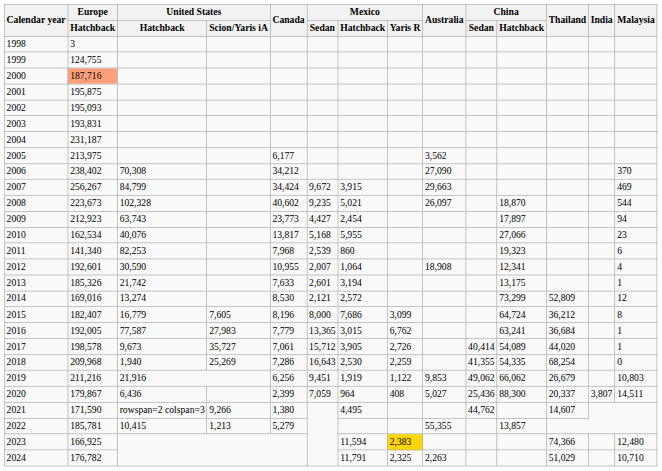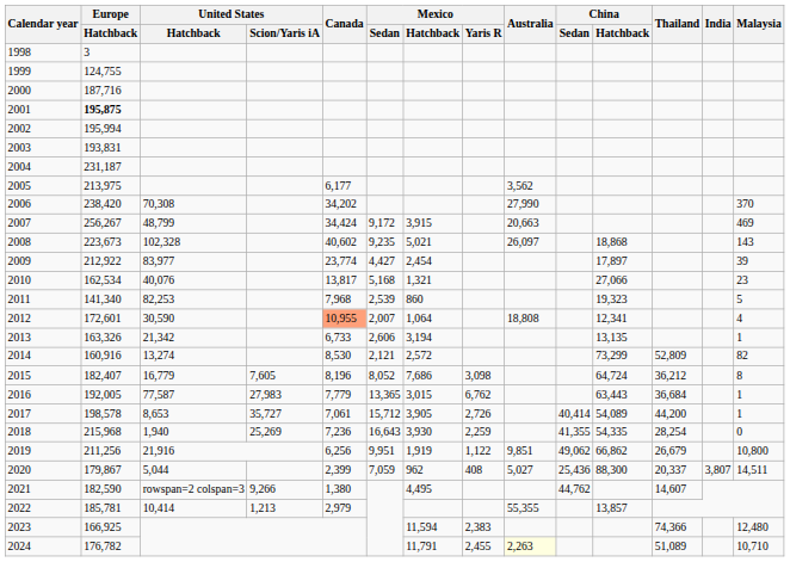2000 | Europe / Hatchback: lightsalmon background -> no background
2001 | Europe / Hatchback: normal -> bold
2002 | Europe / Hatchback: 195,093 -> 195,994
2006 | Europe / Hatchback: 238,402 -> 238,420
2006 | Canada: 34,212 -> 34,202
2006 | Australia: 27,090 -> 27,990
2007 | United States / Hatchback: 84,799 -> 48,799
2007 | Mexico / Sedan: 9,672 -> 9,172
2007 | Australia: 29,663 -> 20,663
2008 | China / Hatchback: 18,870 -> 18,868
2008 | Malaysia: 544 -> 143
2009 | Europe / Hatchback: 212,923 -> 212,922
2009 | United States / Hatchback: 63,743 -> 83,977
2009 | Canada: 23,773 -> 23,774
2009 | Malaysia: 94 -> 39
2010 | Mexico / Hatchback: 5,955 -> 1,321
2011 | Malaysia: 6 -> 5
2012 | Europe / Hatchback: 192,601 -> 172,601
2012 | Canada: no background -> lightsalmon background
2012 | Australia: 18,908 -> 18,808
2013 | Europe / Hatchback: 185,326 -> 163,326
2013 | United States / Hatchback: 21,742 -> 21,342
2013 | Canada: 7,633 -> 6,733
2013 | Mexico / Sedan: 2,601 -> 2,606
2013 | China / Hatchback: 13,175 -> 13,135
2014 | Europe / Hatchback: 169,016 -> 160,916
2014 | Malaysia: 12 -> 82
2015 | Mexico / Sedan: 8,000 -> 8,052
2015 | Mexico / Yaris R: 3,099 -> 3,098
2016 | China / Hatchback: 63,241 -> 63,443
2017 | United States / Hatchback: 9,673 -> 8,653
2017 | Thailand: 44,020 -> 44,200
2018 | Europe / Hatchback: 209,968 -> 215,968
2018 | Canada: 7,286 -> 7,236
2018 | Mexico / Hatchback: 2,530 -> 3,930
2018 | Thailand: 68,254 -> 28,254
2019 | Europe / Hatchback: 211,216 -> 211,256
2019 | Mexico / Sedan: 9,451 -> 9,951
2019 | Australia: 9,853 -> 9,851
2019 | China / Hatchback: 66,062 -> 66,862
2019 | Malaysia: 10,803 -> 10,800
2020 | United States / Hatchback: 6,436 -> 5,044
2020 | Mexico / Hatchback: 964 -> 962
2021 | Europe / Hatchback: 171,590 -> 182,590
2022 | United States / Hatchback: 10,415 -> 10,414
2022 | Canada: 5,279 -> 2,979
2023 | Mexico / Yaris R: gold background -> no background
2024 | Mexico / Yaris R: 2,325 -> 2,455
2024 | Australia: no background -> lightyellow background
2024 | Thailand: 51,029 -> 51,089
